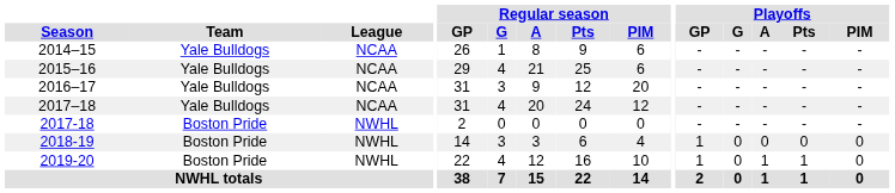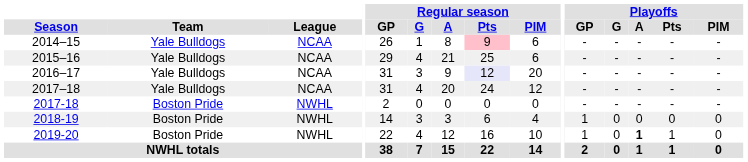2014–15 | Regular season / Pts: no background -> pink background
2016–17 | Regular season / Pts: no background -> lavender background
2019-20 | Playoffs / A: normal -> bold
